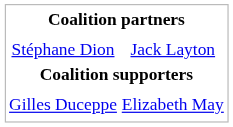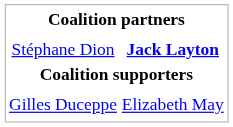row 2 | column 2: normal -> bold
